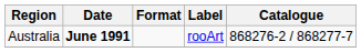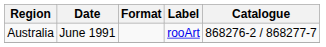Australia | Date: bold -> normal
